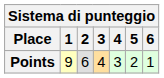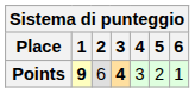Points | 1: normal -> bold
Points | 3: normal -> bold
